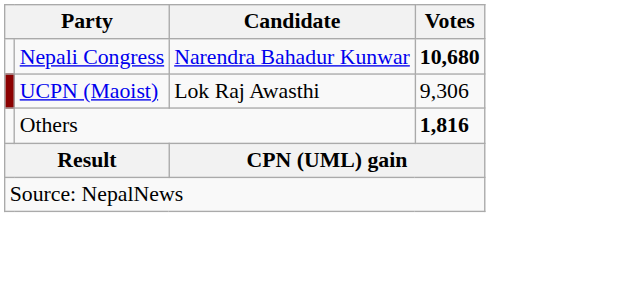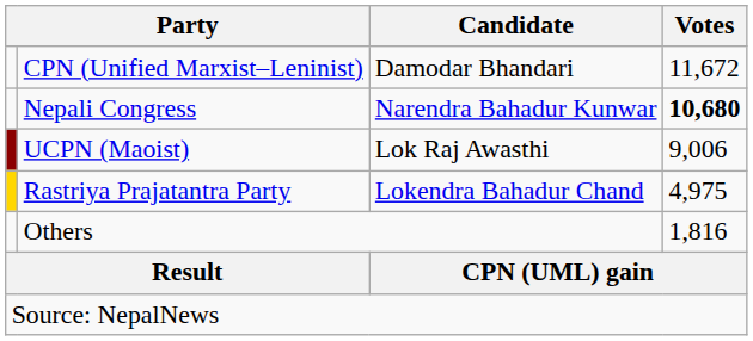+ row: CPN (Unified Marxist–Leninist) | Damodar Bhandari | 11,672
UCPN (Maoist) | Votes: 9,306 -> 9,006
+ row: Rastriya Prajatantra Party | Lokendra Bahadur Chand | 4,975
Others | Votes: bold -> normal
